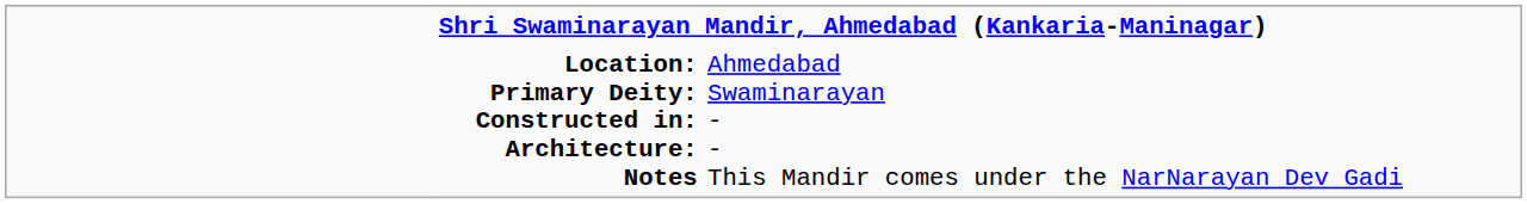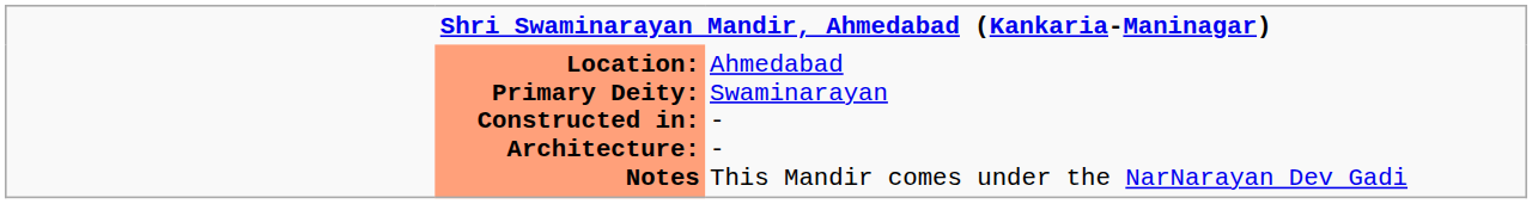Location: Primary Deity: Constructed in: Architecture: Notes | column 2: no background -> lightsalmon background
